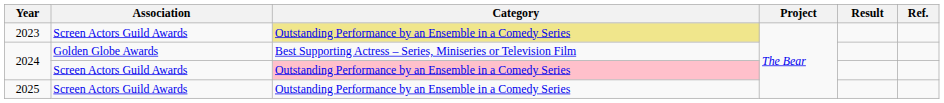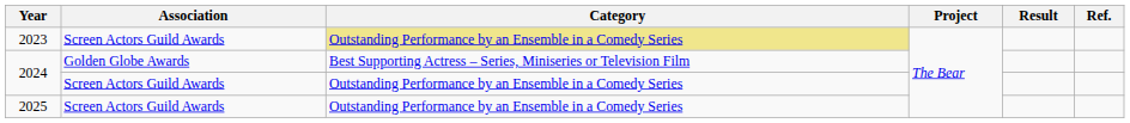2024 / Screen Actors Guild Awards | Category: pink background -> no background
